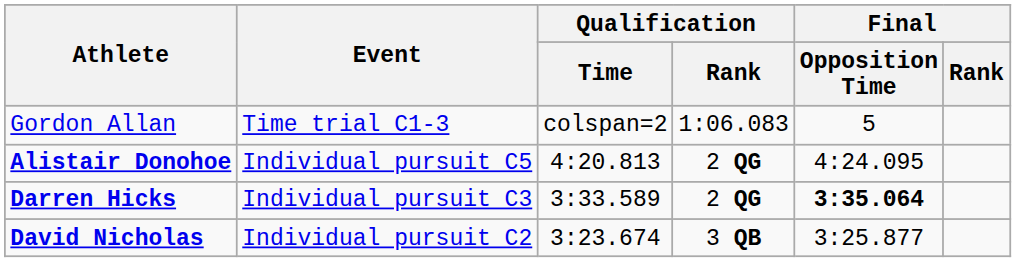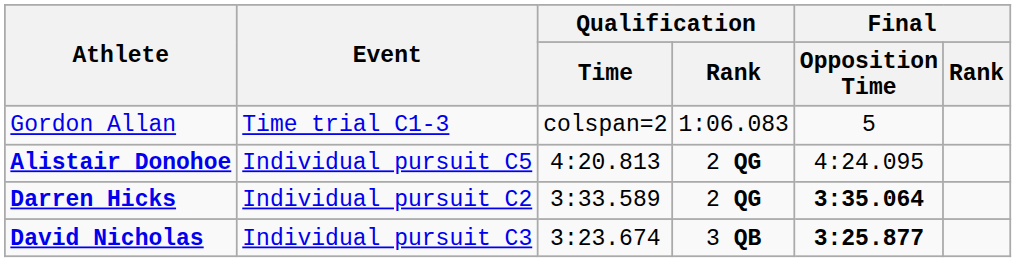Darren Hicks | Event: Individual pursuit C3 -> Individual pursuit C2
David Nicholas | Event: Individual pursuit C2 -> Individual pursuit C3
David Nicholas | Final / Opposition Time: normal -> bold
